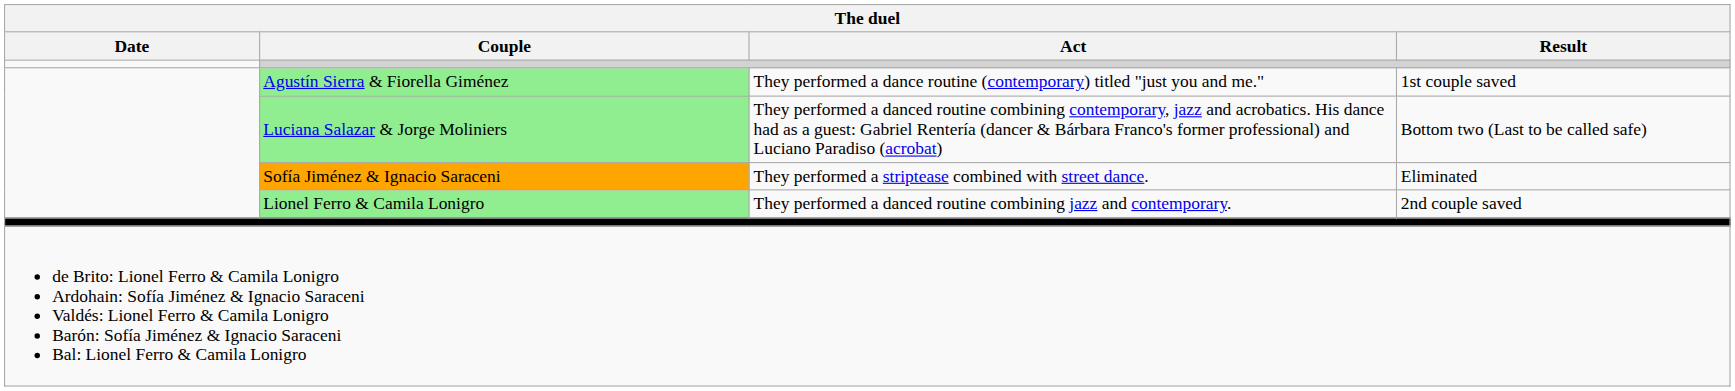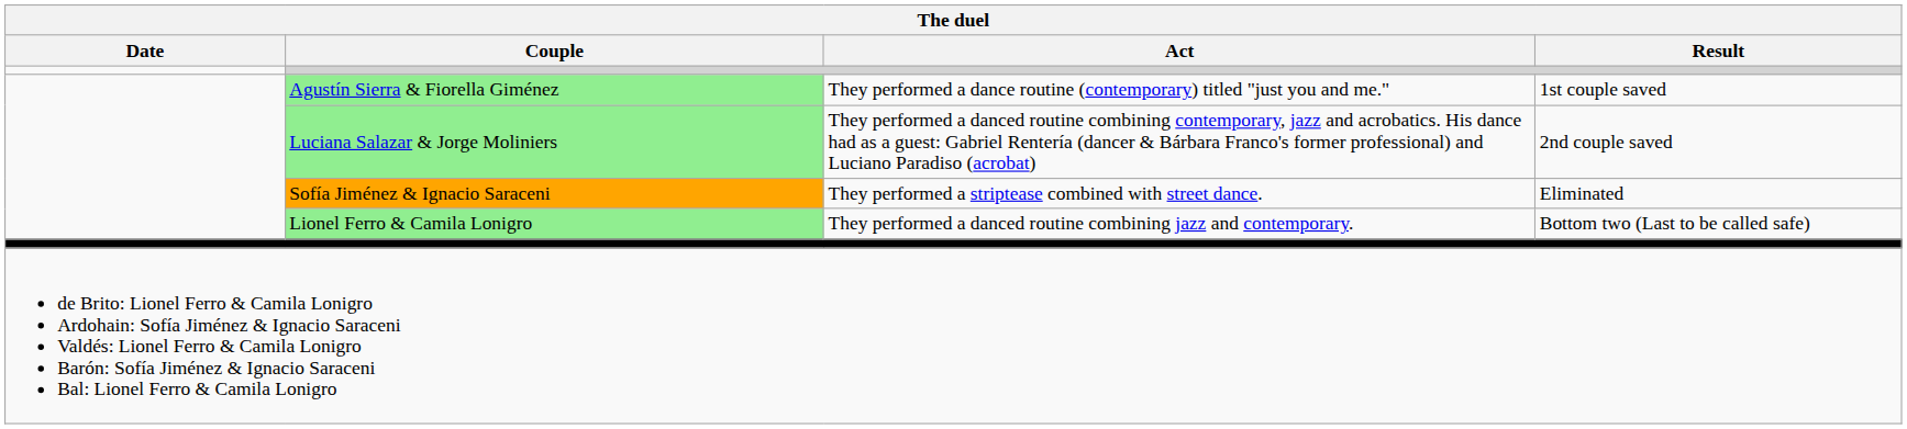Luciana Salazar & Jorge Moliniers | Result: Bottom two (Last to be called safe) -> 2nd couple saved
Lionel Ferro & Camila Lonigro | Result: 2nd couple saved -> Bottom two (Last to be called safe)
